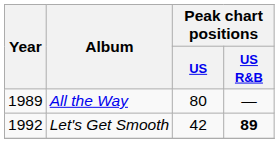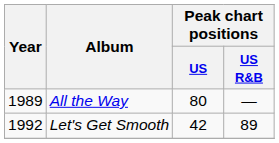Let's Get Smooth | Peak chart positions / US R&B: bold -> normal
